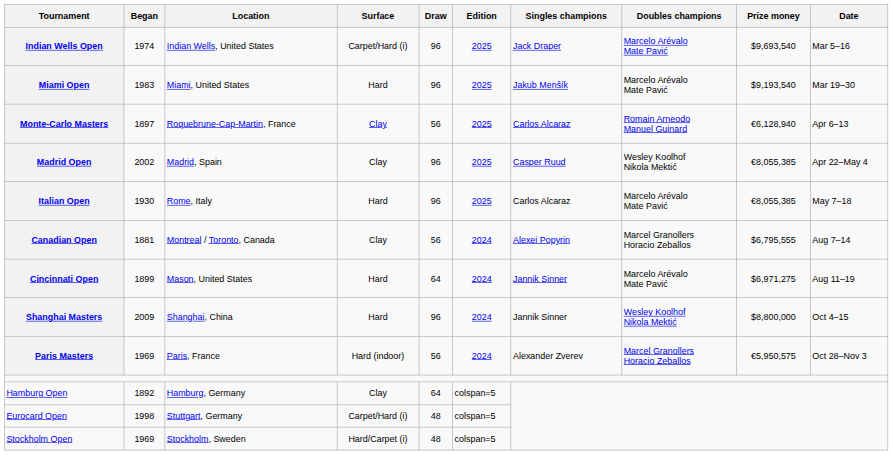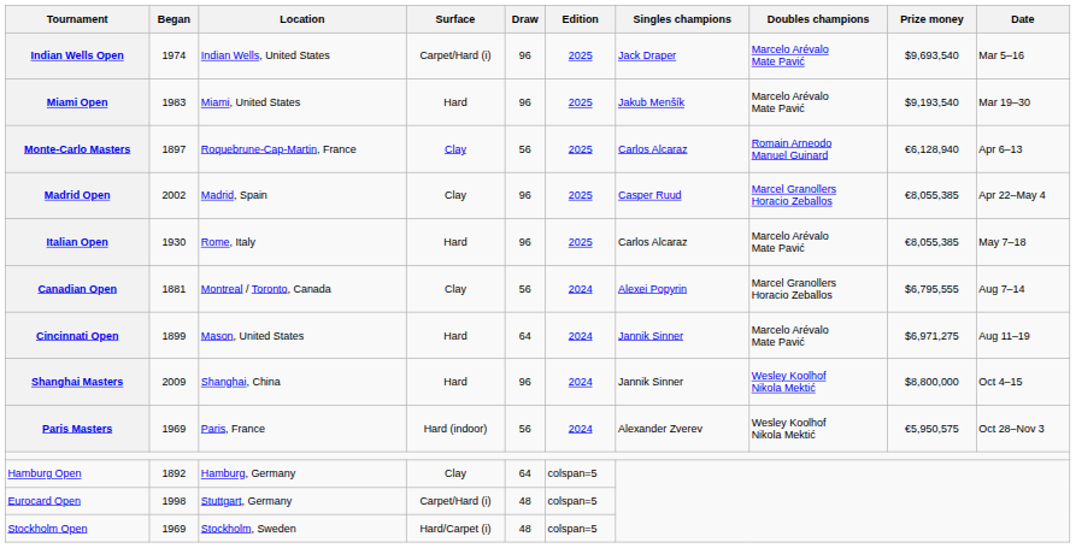Madrid Open | Doubles champions: Wesley Koolhof Nikola Mektić -> Marcel Granollers Horacio Zeballos
Paris Masters | Doubles champions: Marcel Granollers Horacio Zeballos -> Wesley Koolhof Nikola Mektić
